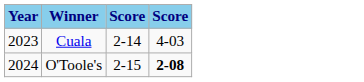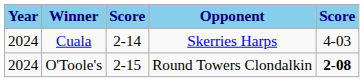+ column: Opponent | Skerries Harps | Round Towers Clondalkin
Cuala | Year: 2023 -> 2024
